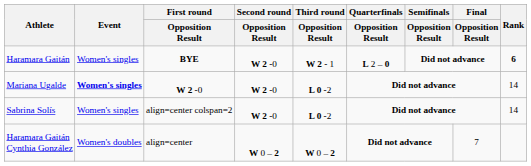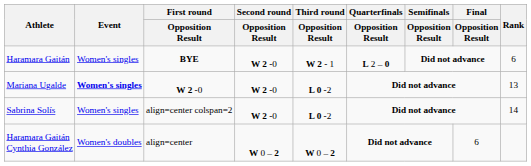Haramara Gaitán | Rank: bold -> normal
Mariana Ugalde | Rank: 14 -> 13
Haramara Gaitán Cynthia González | Final / Opposition Result: 7 -> 6
